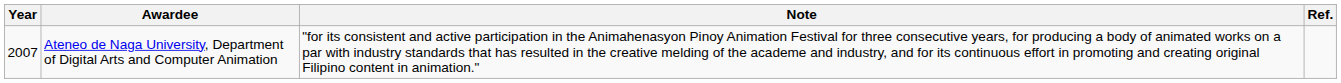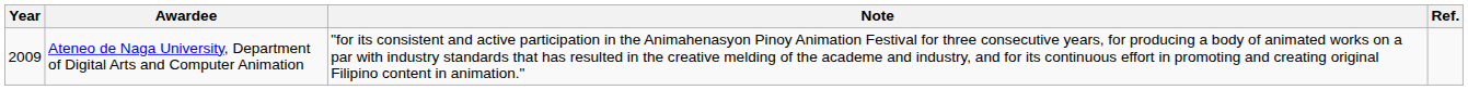row 2 | Year: 2007 -> 2009
